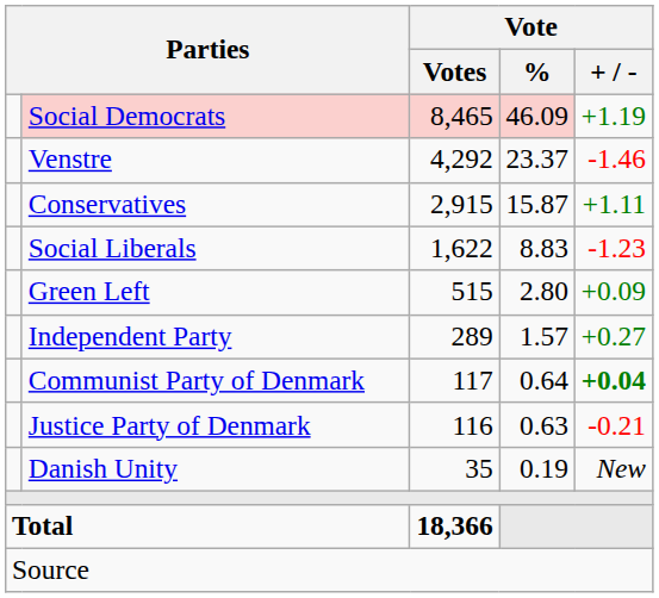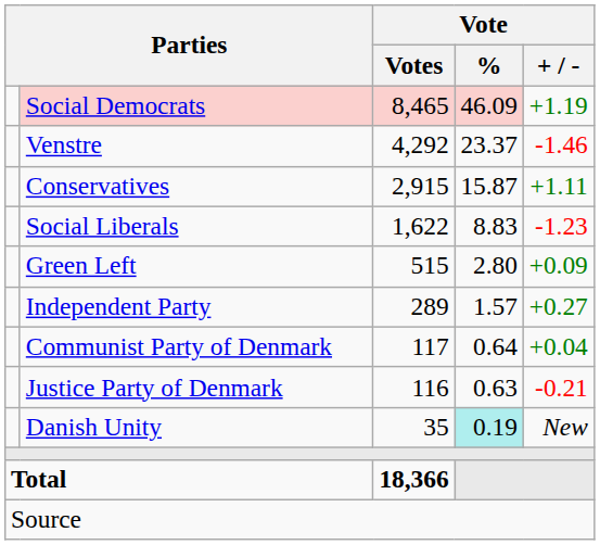Communist Party of Denmark | Vote / + / -: bold -> normal
Danish Unity | Vote / %: no background -> paleturquoise background
